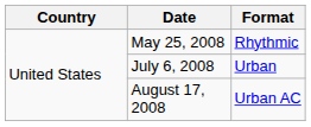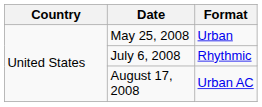May 25, 2008 | Format: Rhythmic -> Urban
July 6, 2008 | Format: Urban -> Rhythmic
